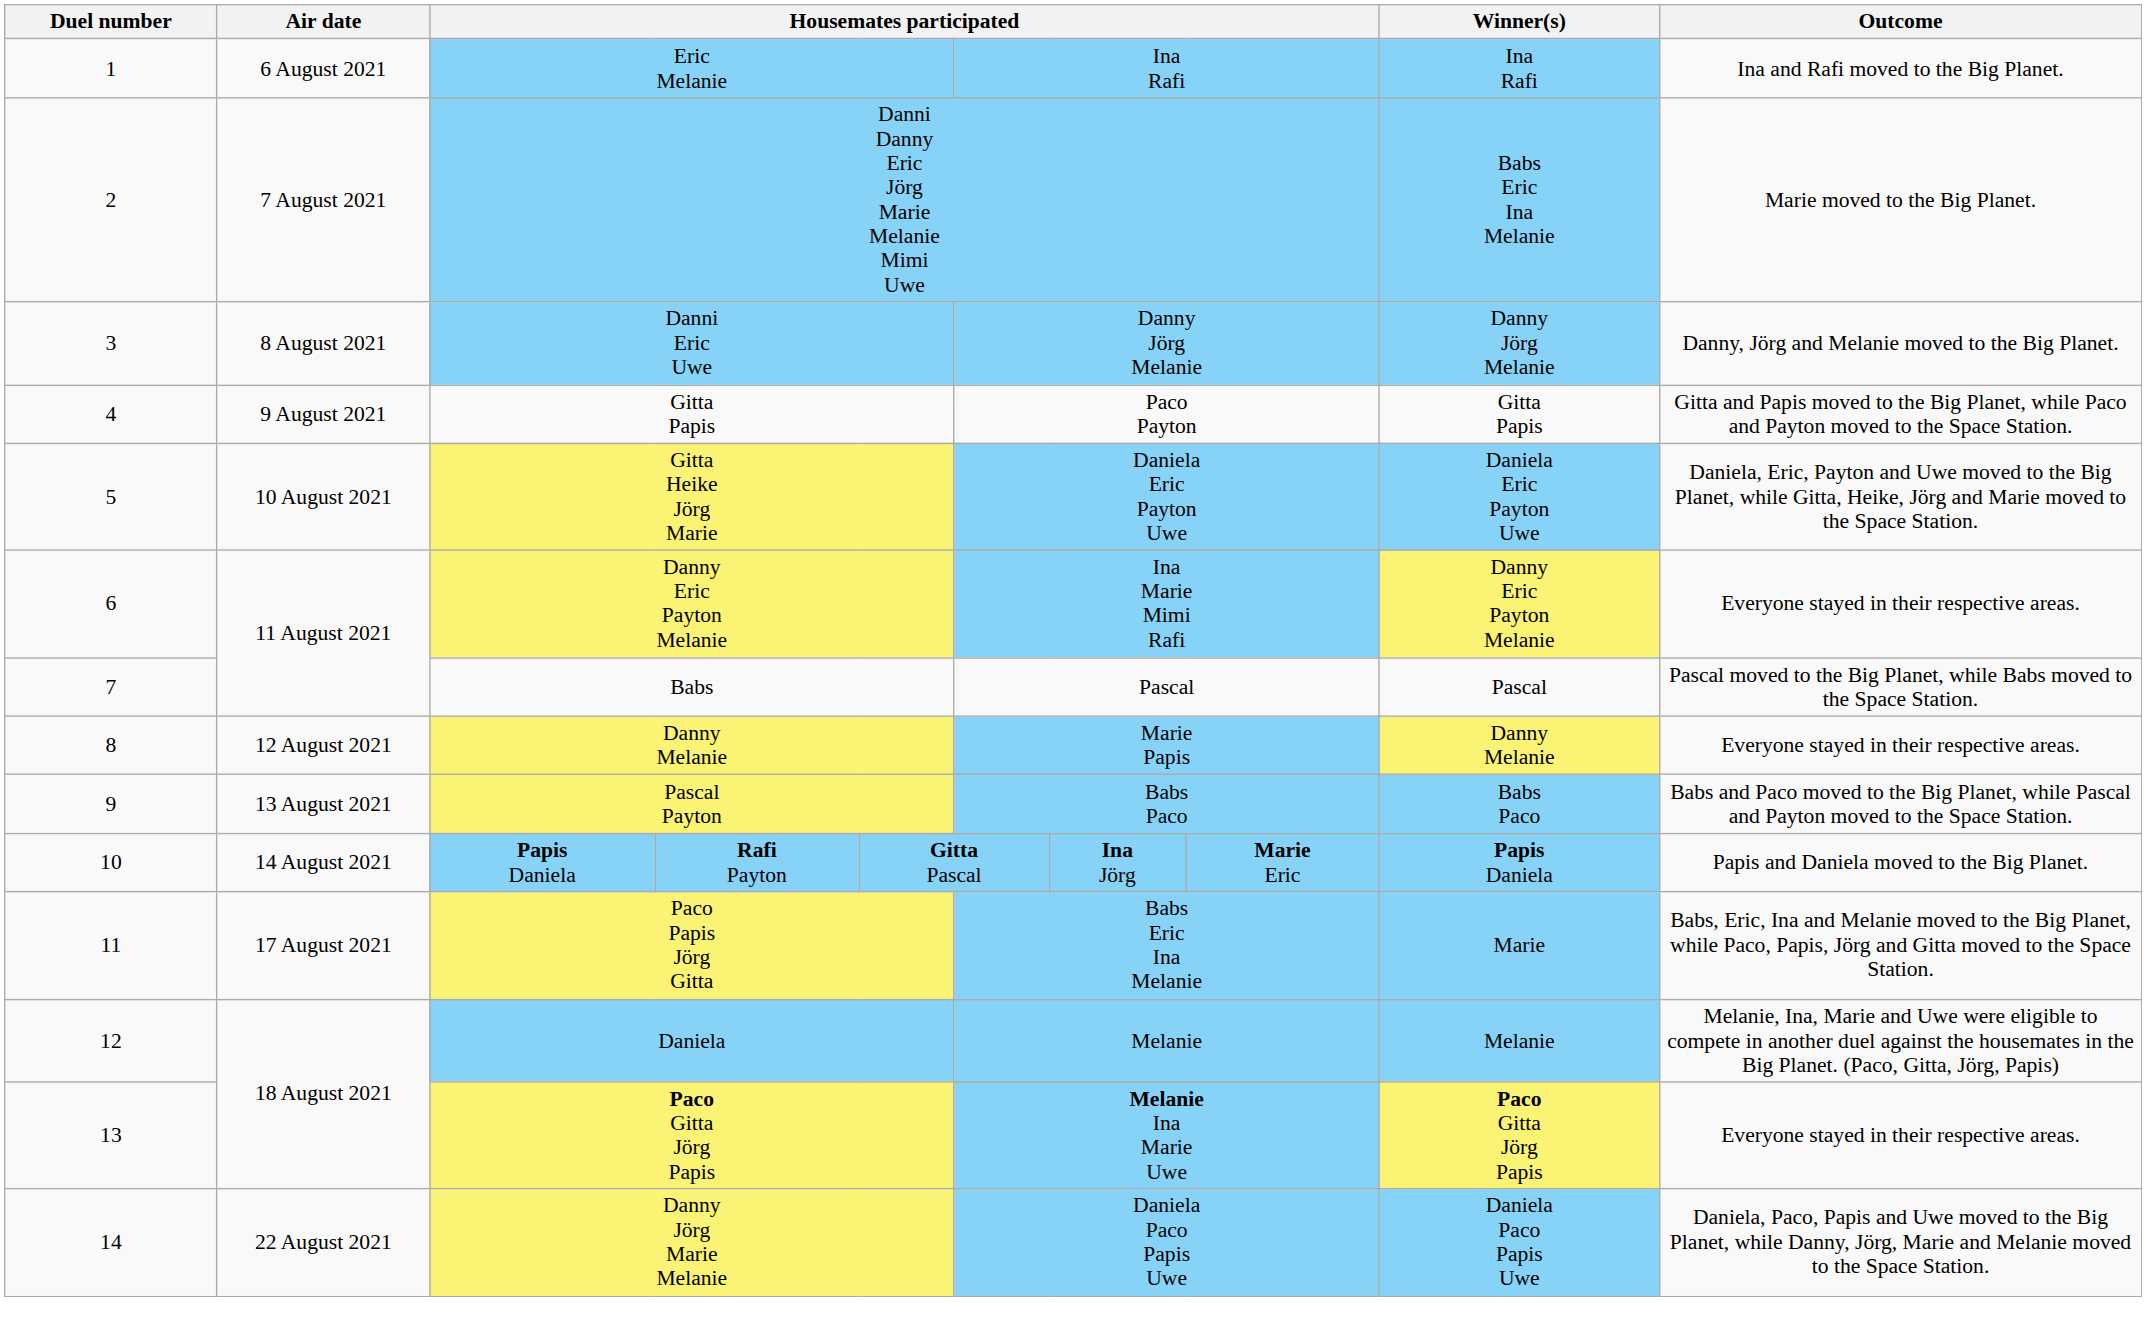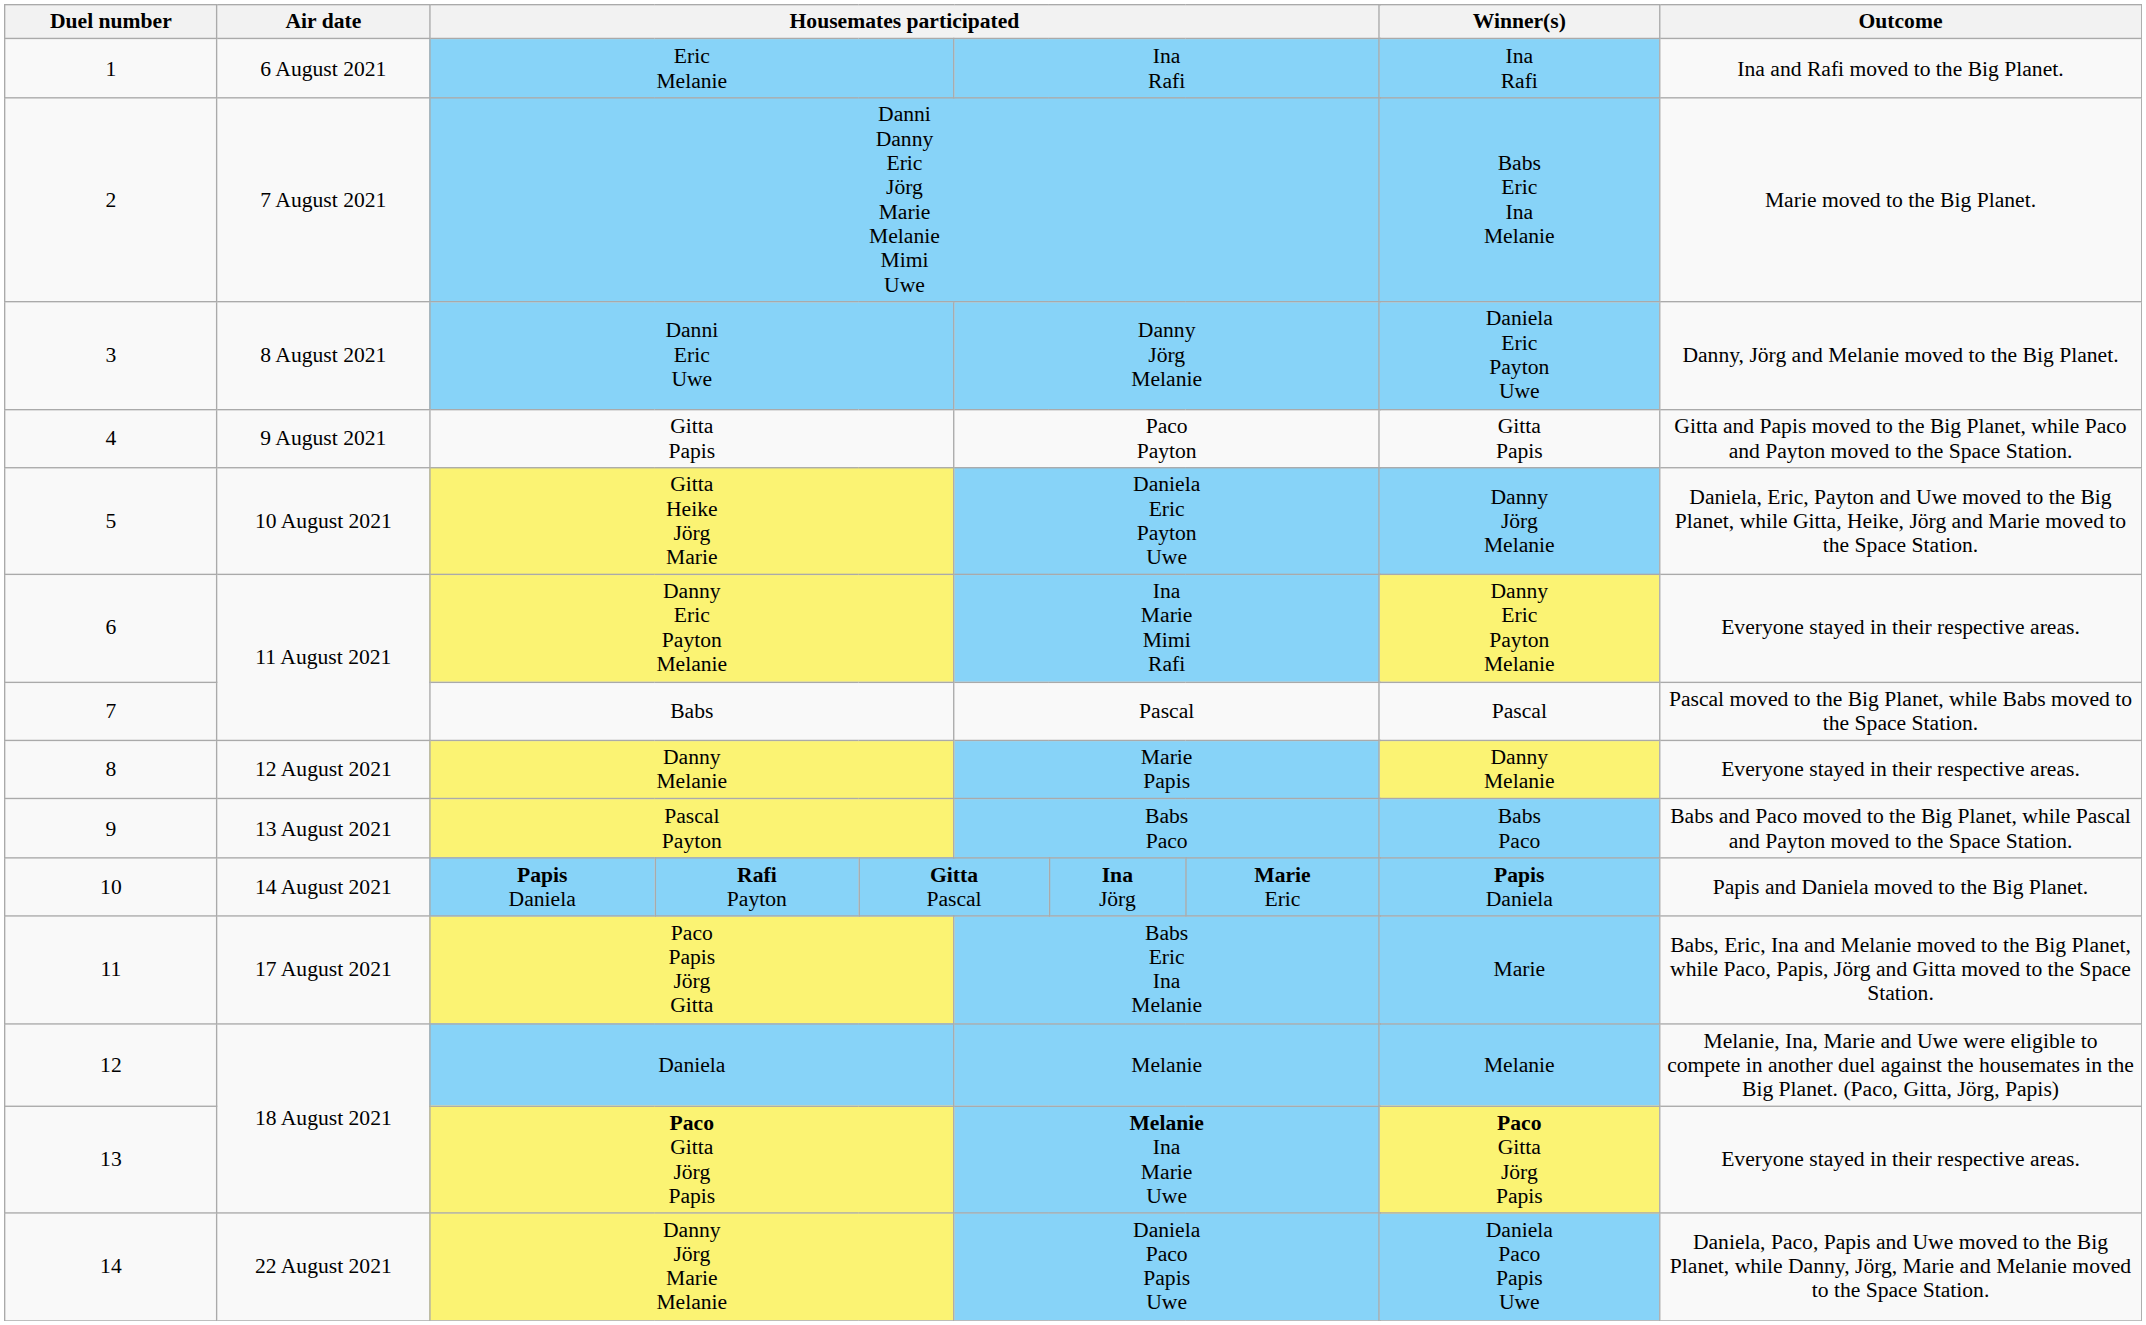Danni Eric Uwe | Winner(s): Danny Jörg Melanie -> Daniela Eric Payton Uwe
Gitta Heike Jörg Marie | Winner(s): Daniela Eric Payton Uwe -> Danny Jörg Melanie
